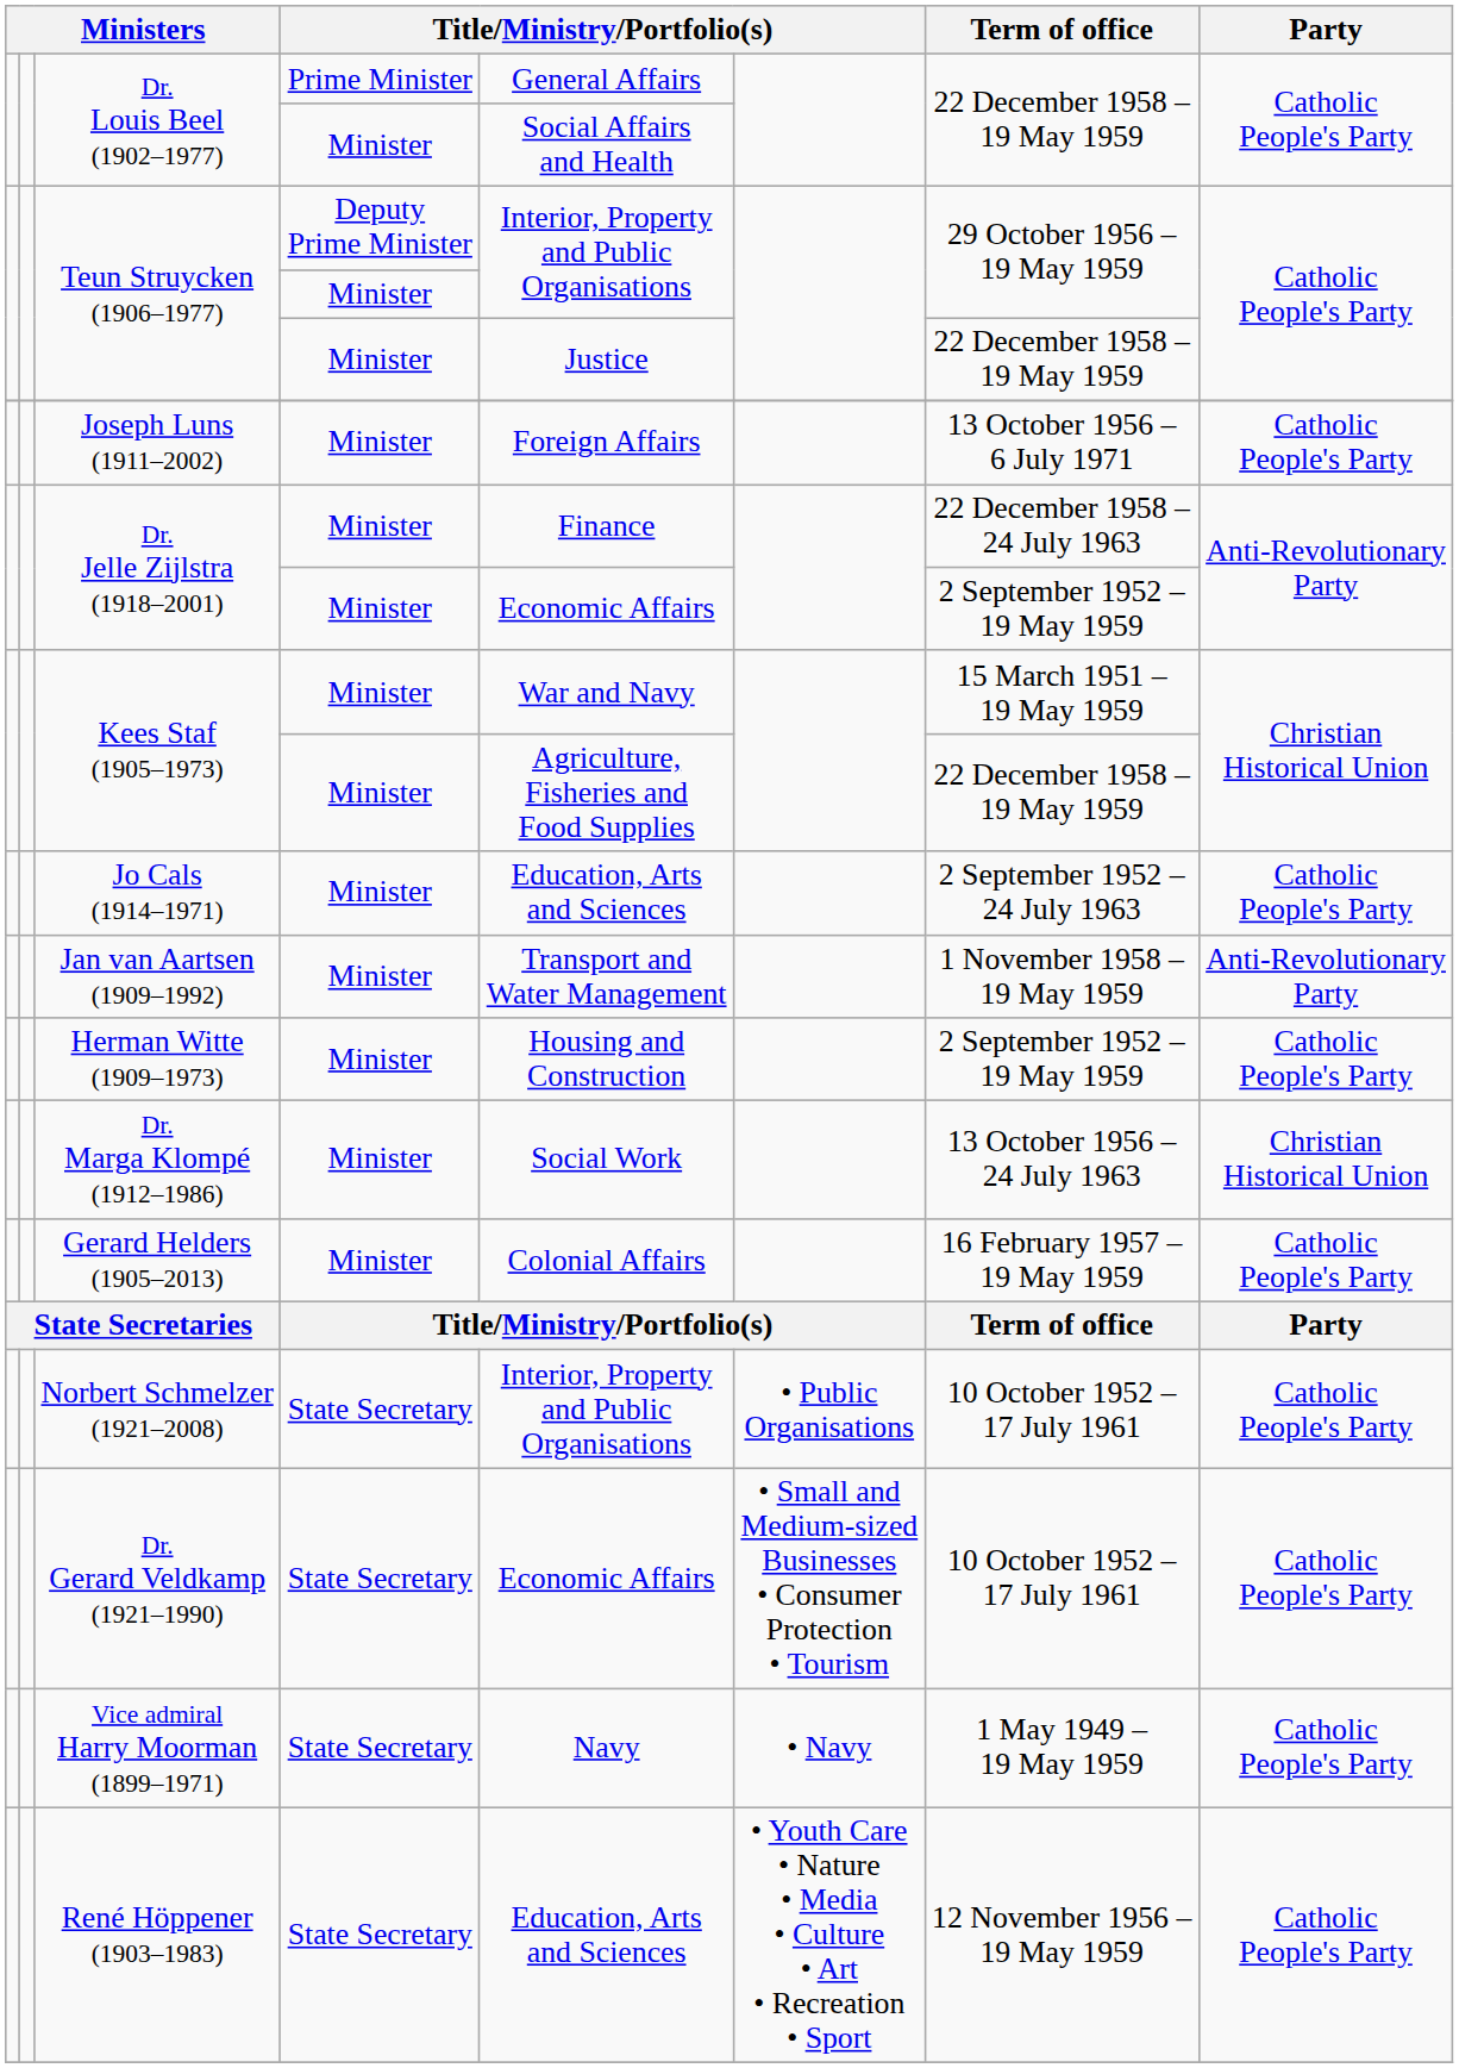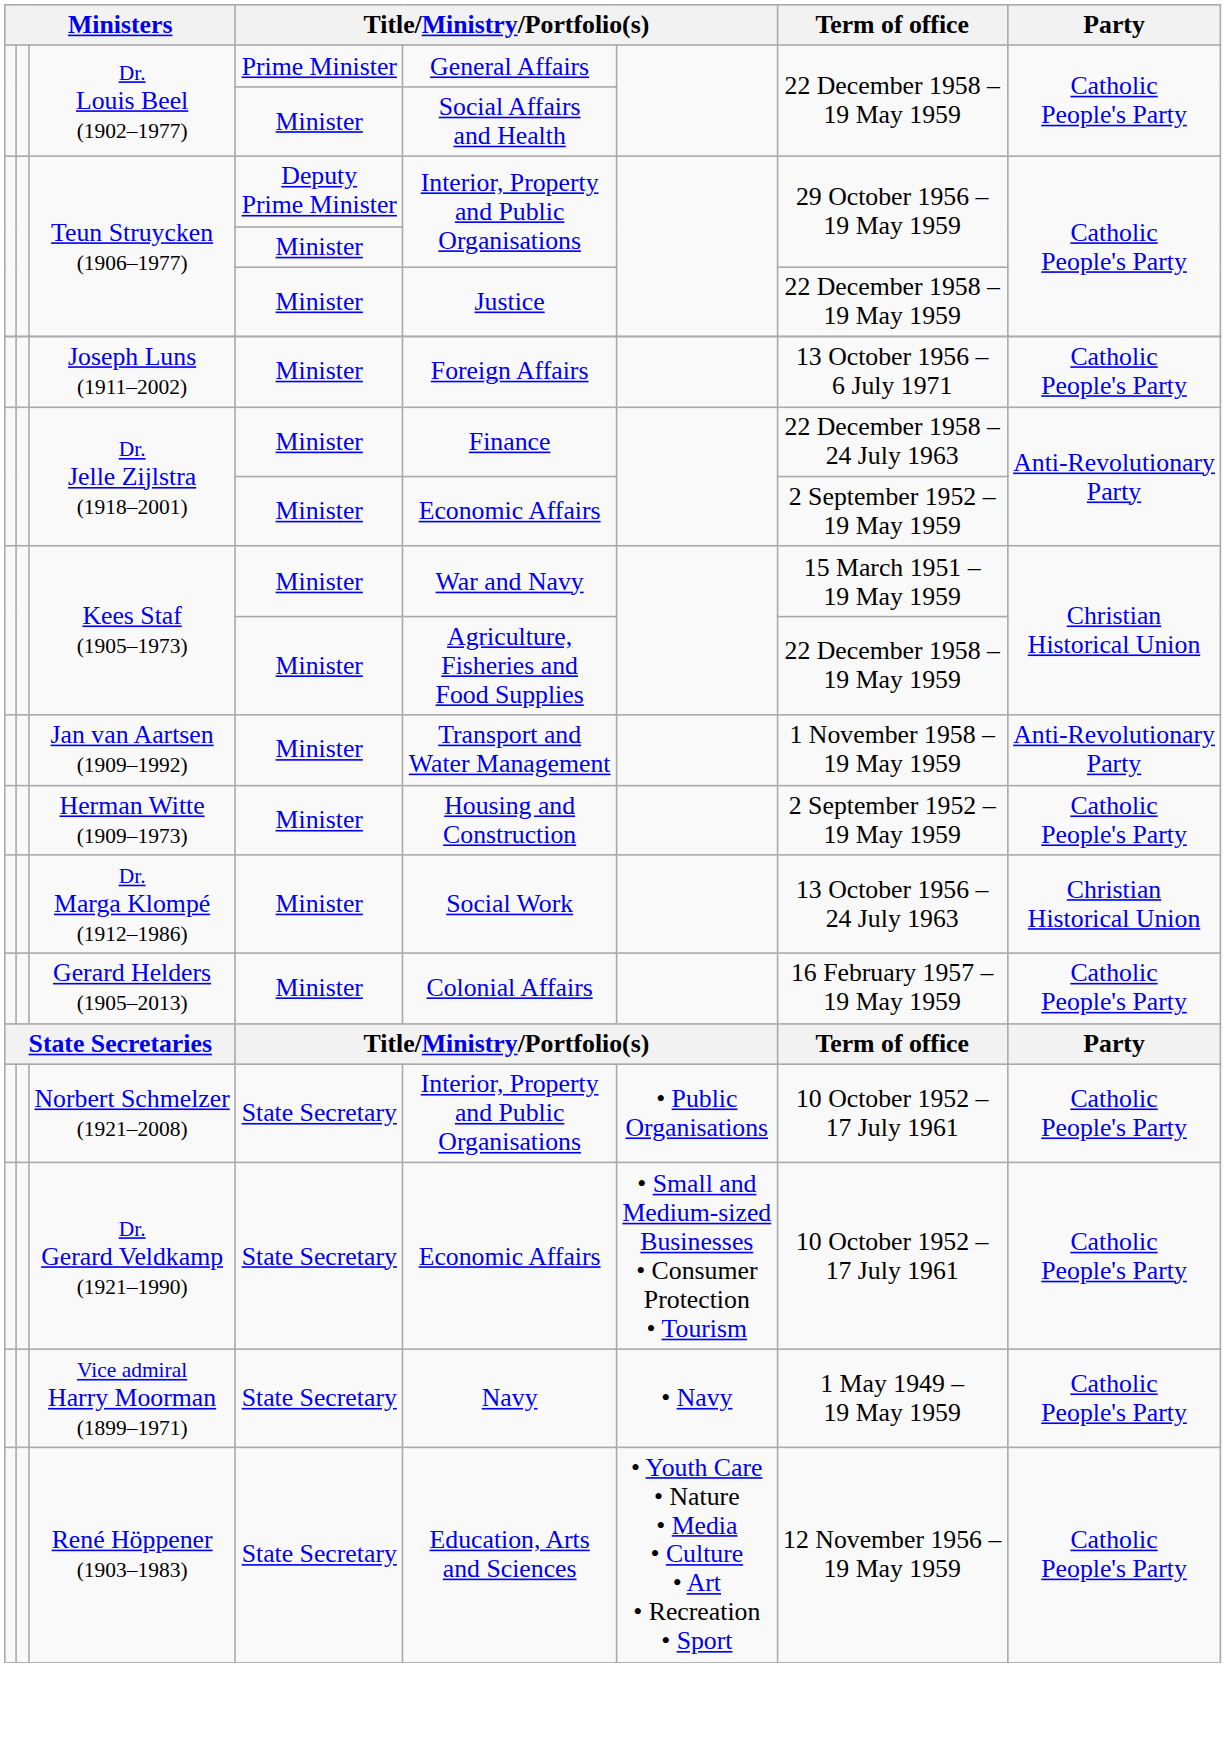- row: Jo Cals (1914–1971) | Minister | Education, Arts and Sciences | 2 September 1952 – 24 July 1963 | Catholic People's Party
